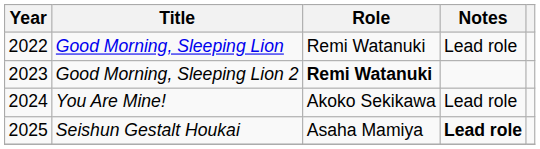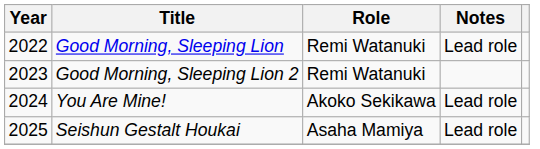Good Morning, Sleeping Lion 2 | Role: bold -> normal
Seishun Gestalt Houkai | Notes: bold -> normal
